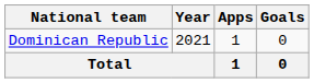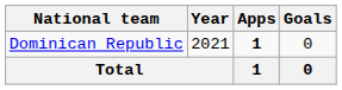Dominican Republic | Apps: normal -> bold
